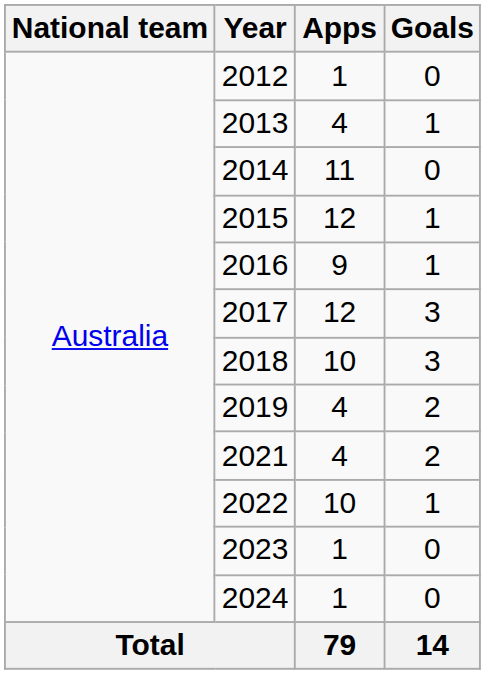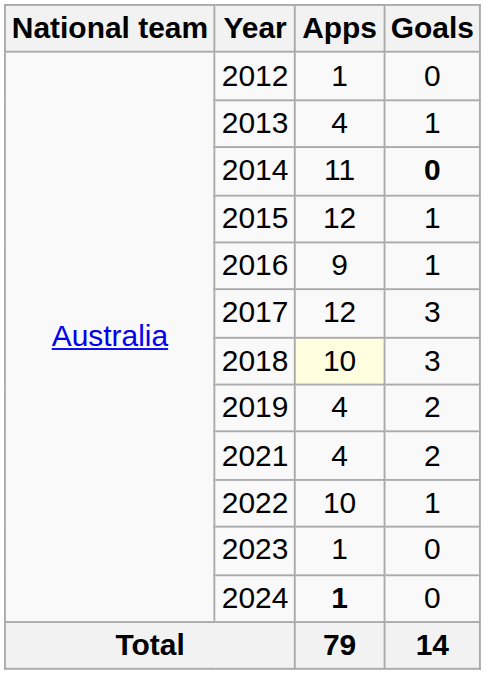2014 | Goals: normal -> bold
2018 | Apps: no background -> lightyellow background
2024 | Apps: normal -> bold
